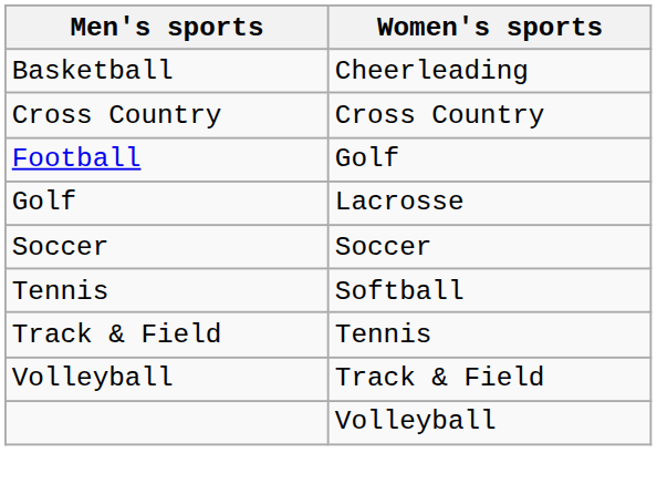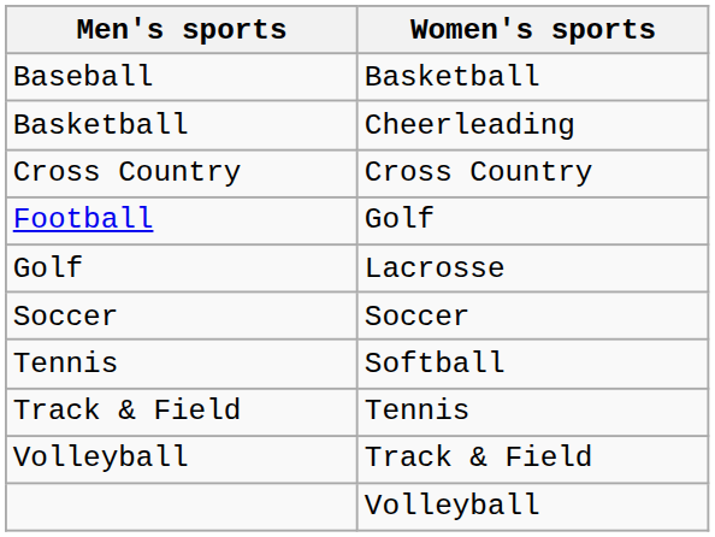+ row: Baseball | Basketball
